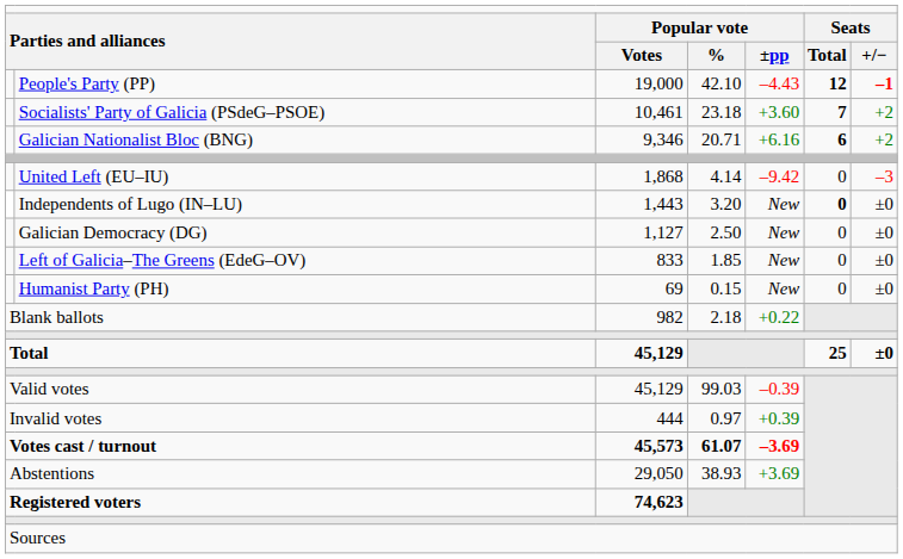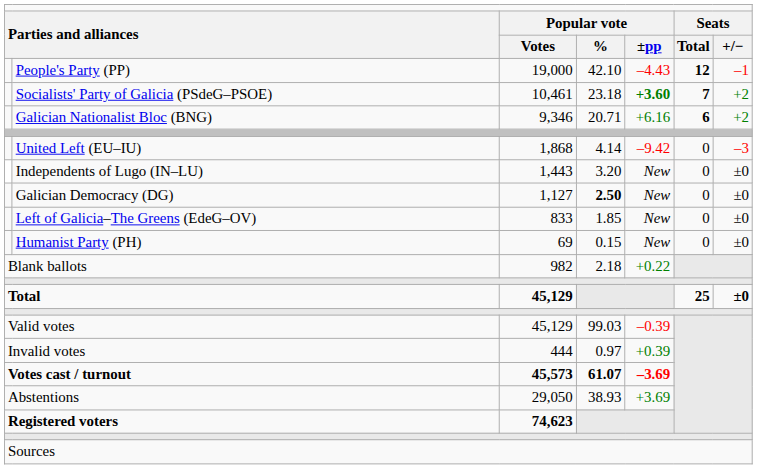People's Party (PP) | column 7: bold -> normal
Socialists' Party of Galicia (PSdeG–PSOE) | column 5: normal -> bold
Independents of Lugo (IN–LU) | column 6: bold -> normal
Galician Democracy (DG) | column 4: normal -> bold
